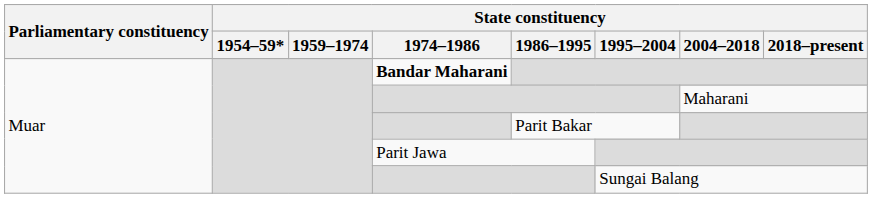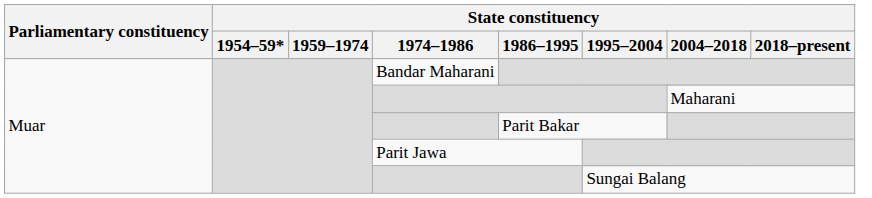Bandar Maharani | State constituency / 1974–1986: bold -> normal
